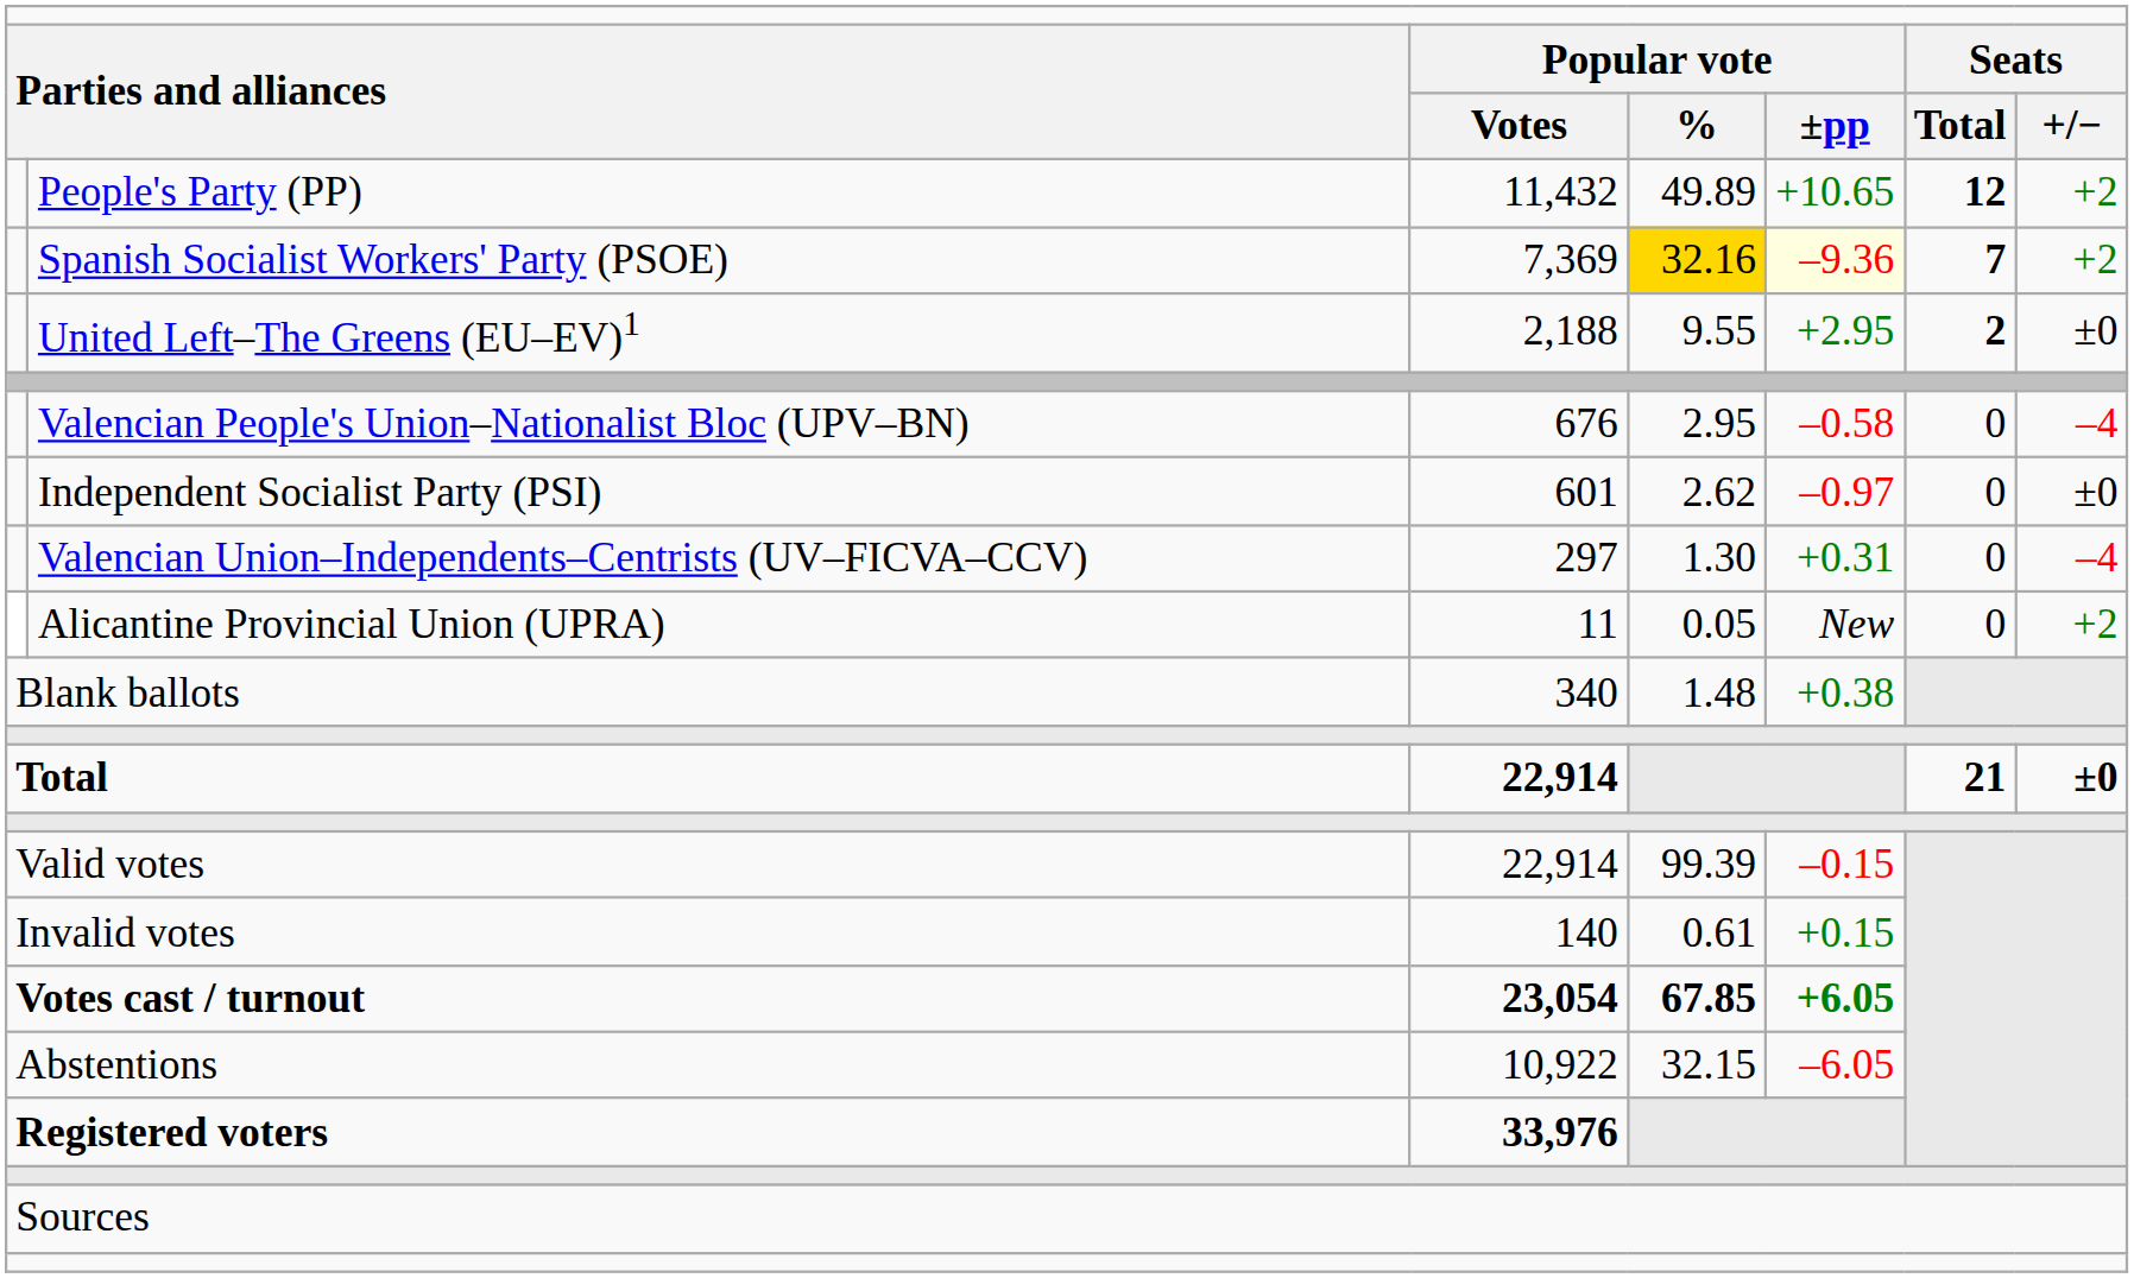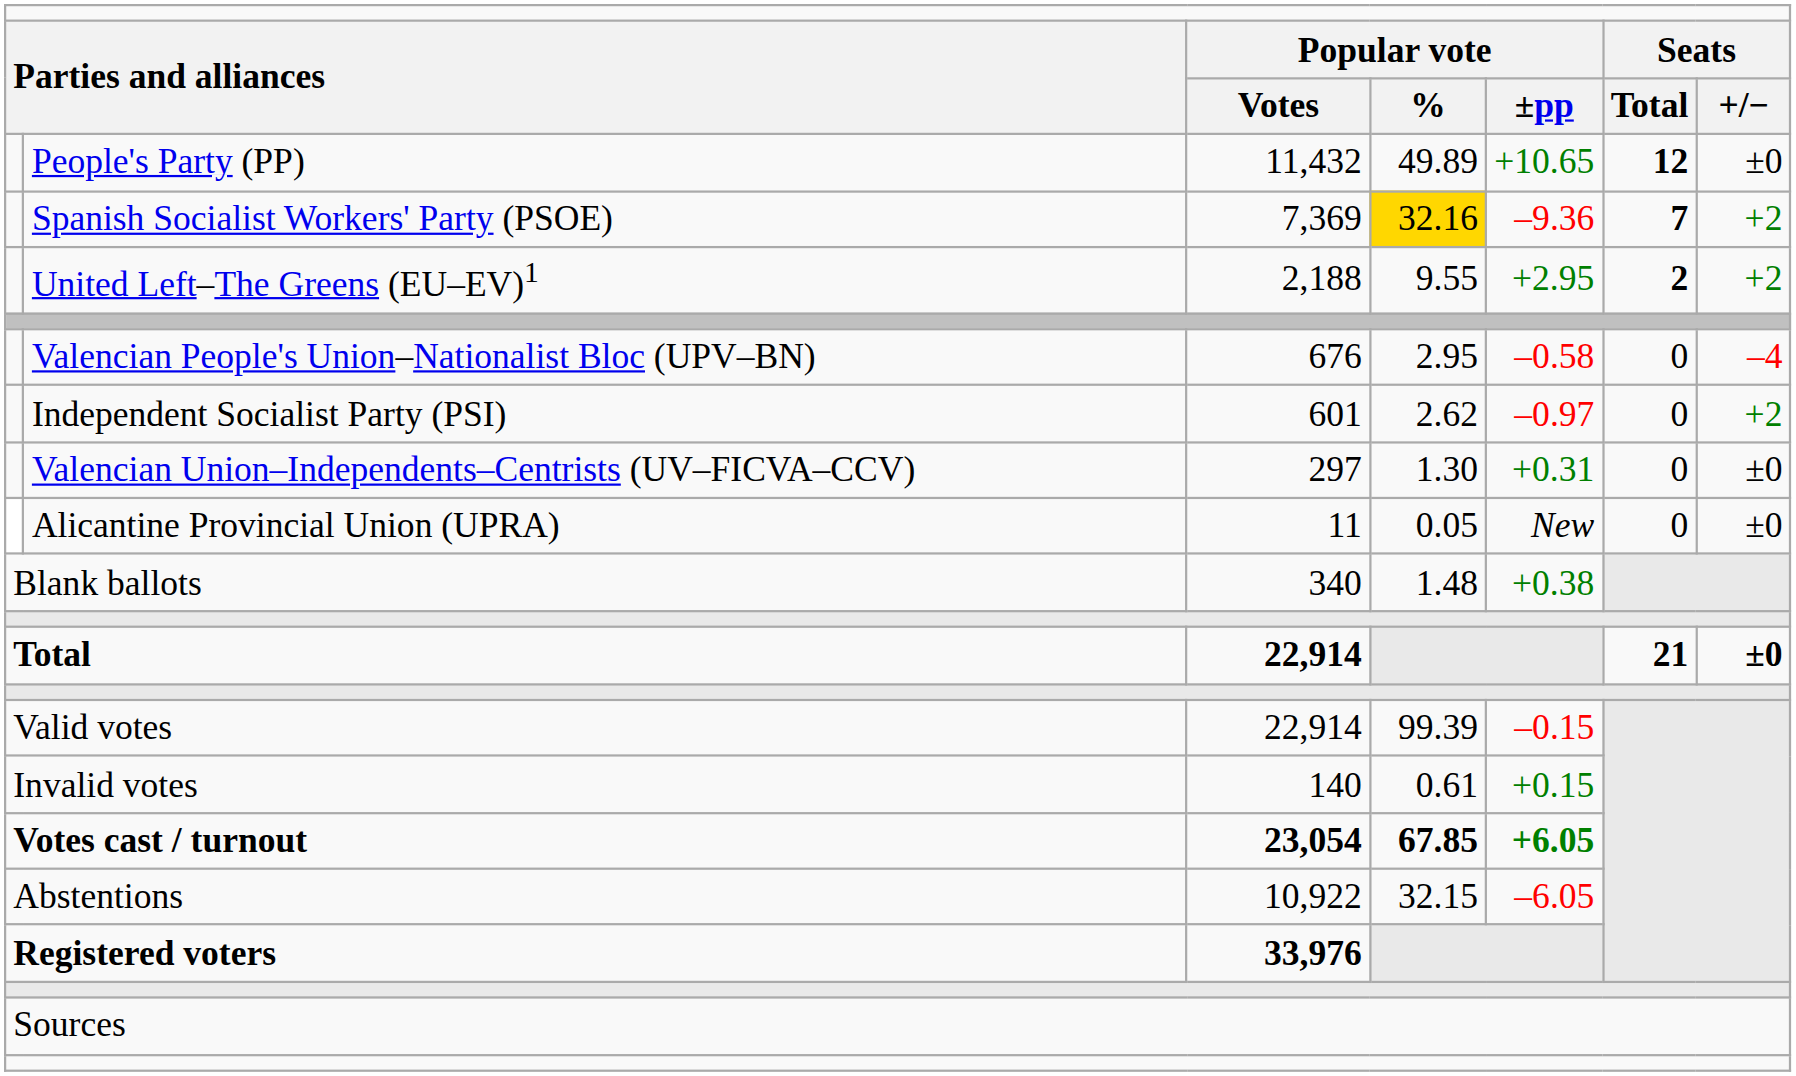People's Party (PP) | column 7: +2 -> ±0
Spanish Socialist Workers' Party (PSOE) | column 5: lightyellow background -> no background
United Left–The Greens (EU–EV)1 | column 7: ±0 -> +2
Independent Socialist Party (PSI) | column 7: ±0 -> +2
Valencian Union–Independents–Centrists (UV–FICVA–CCV) | column 7: –4 -> ±0
Alicantine Provincial Union (UPRA) | column 7: +2 -> ±0
